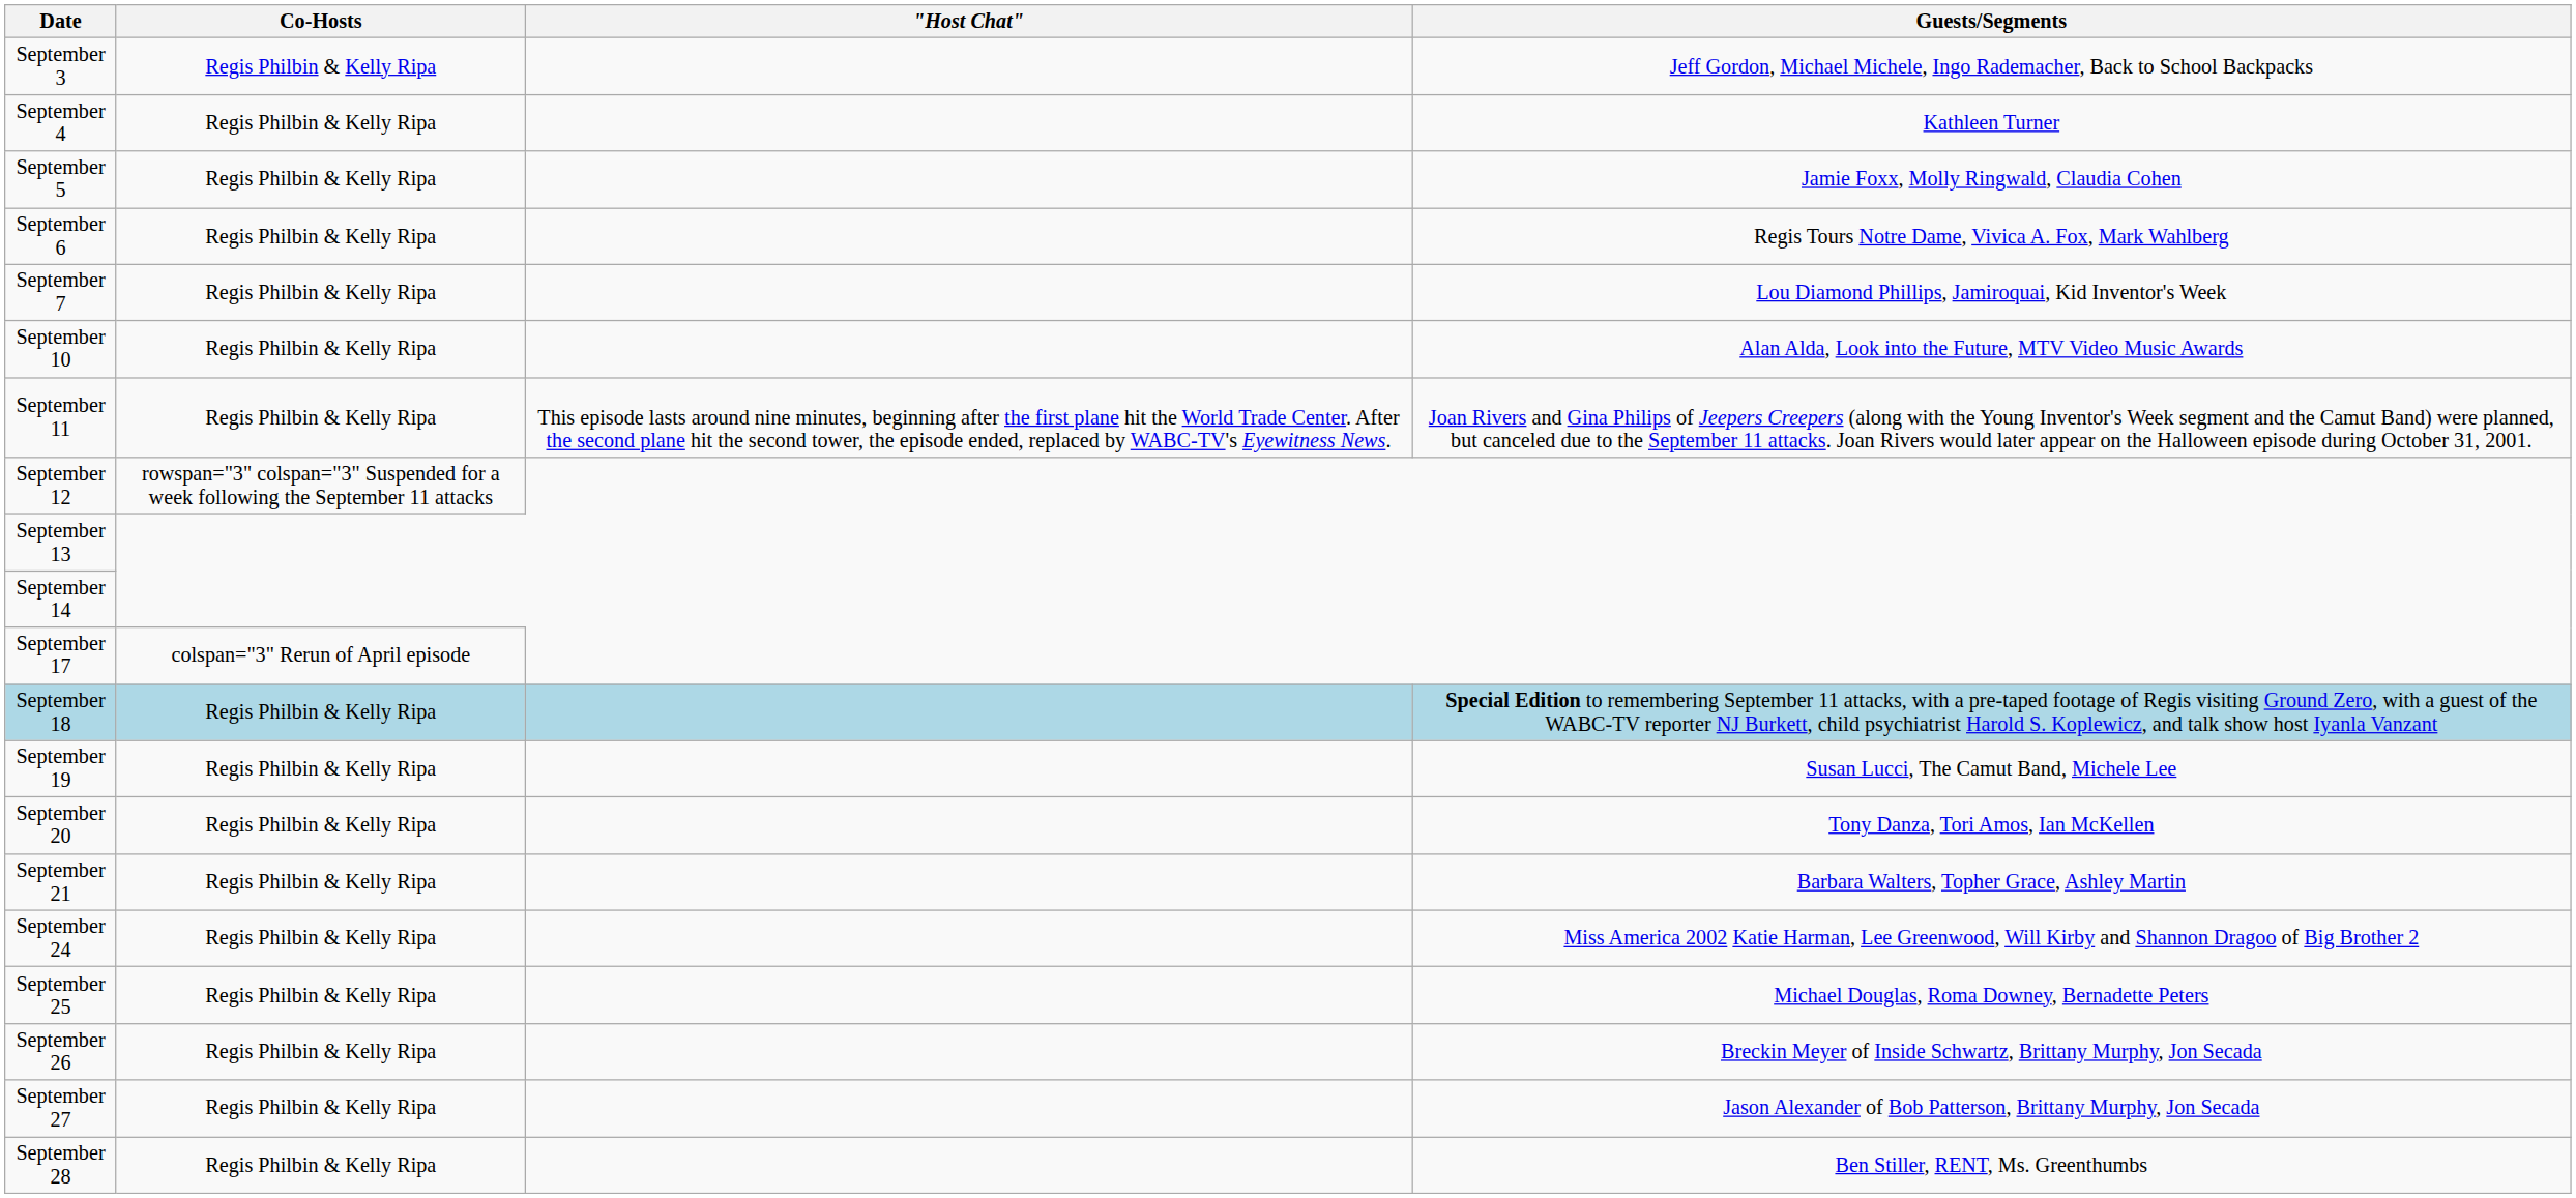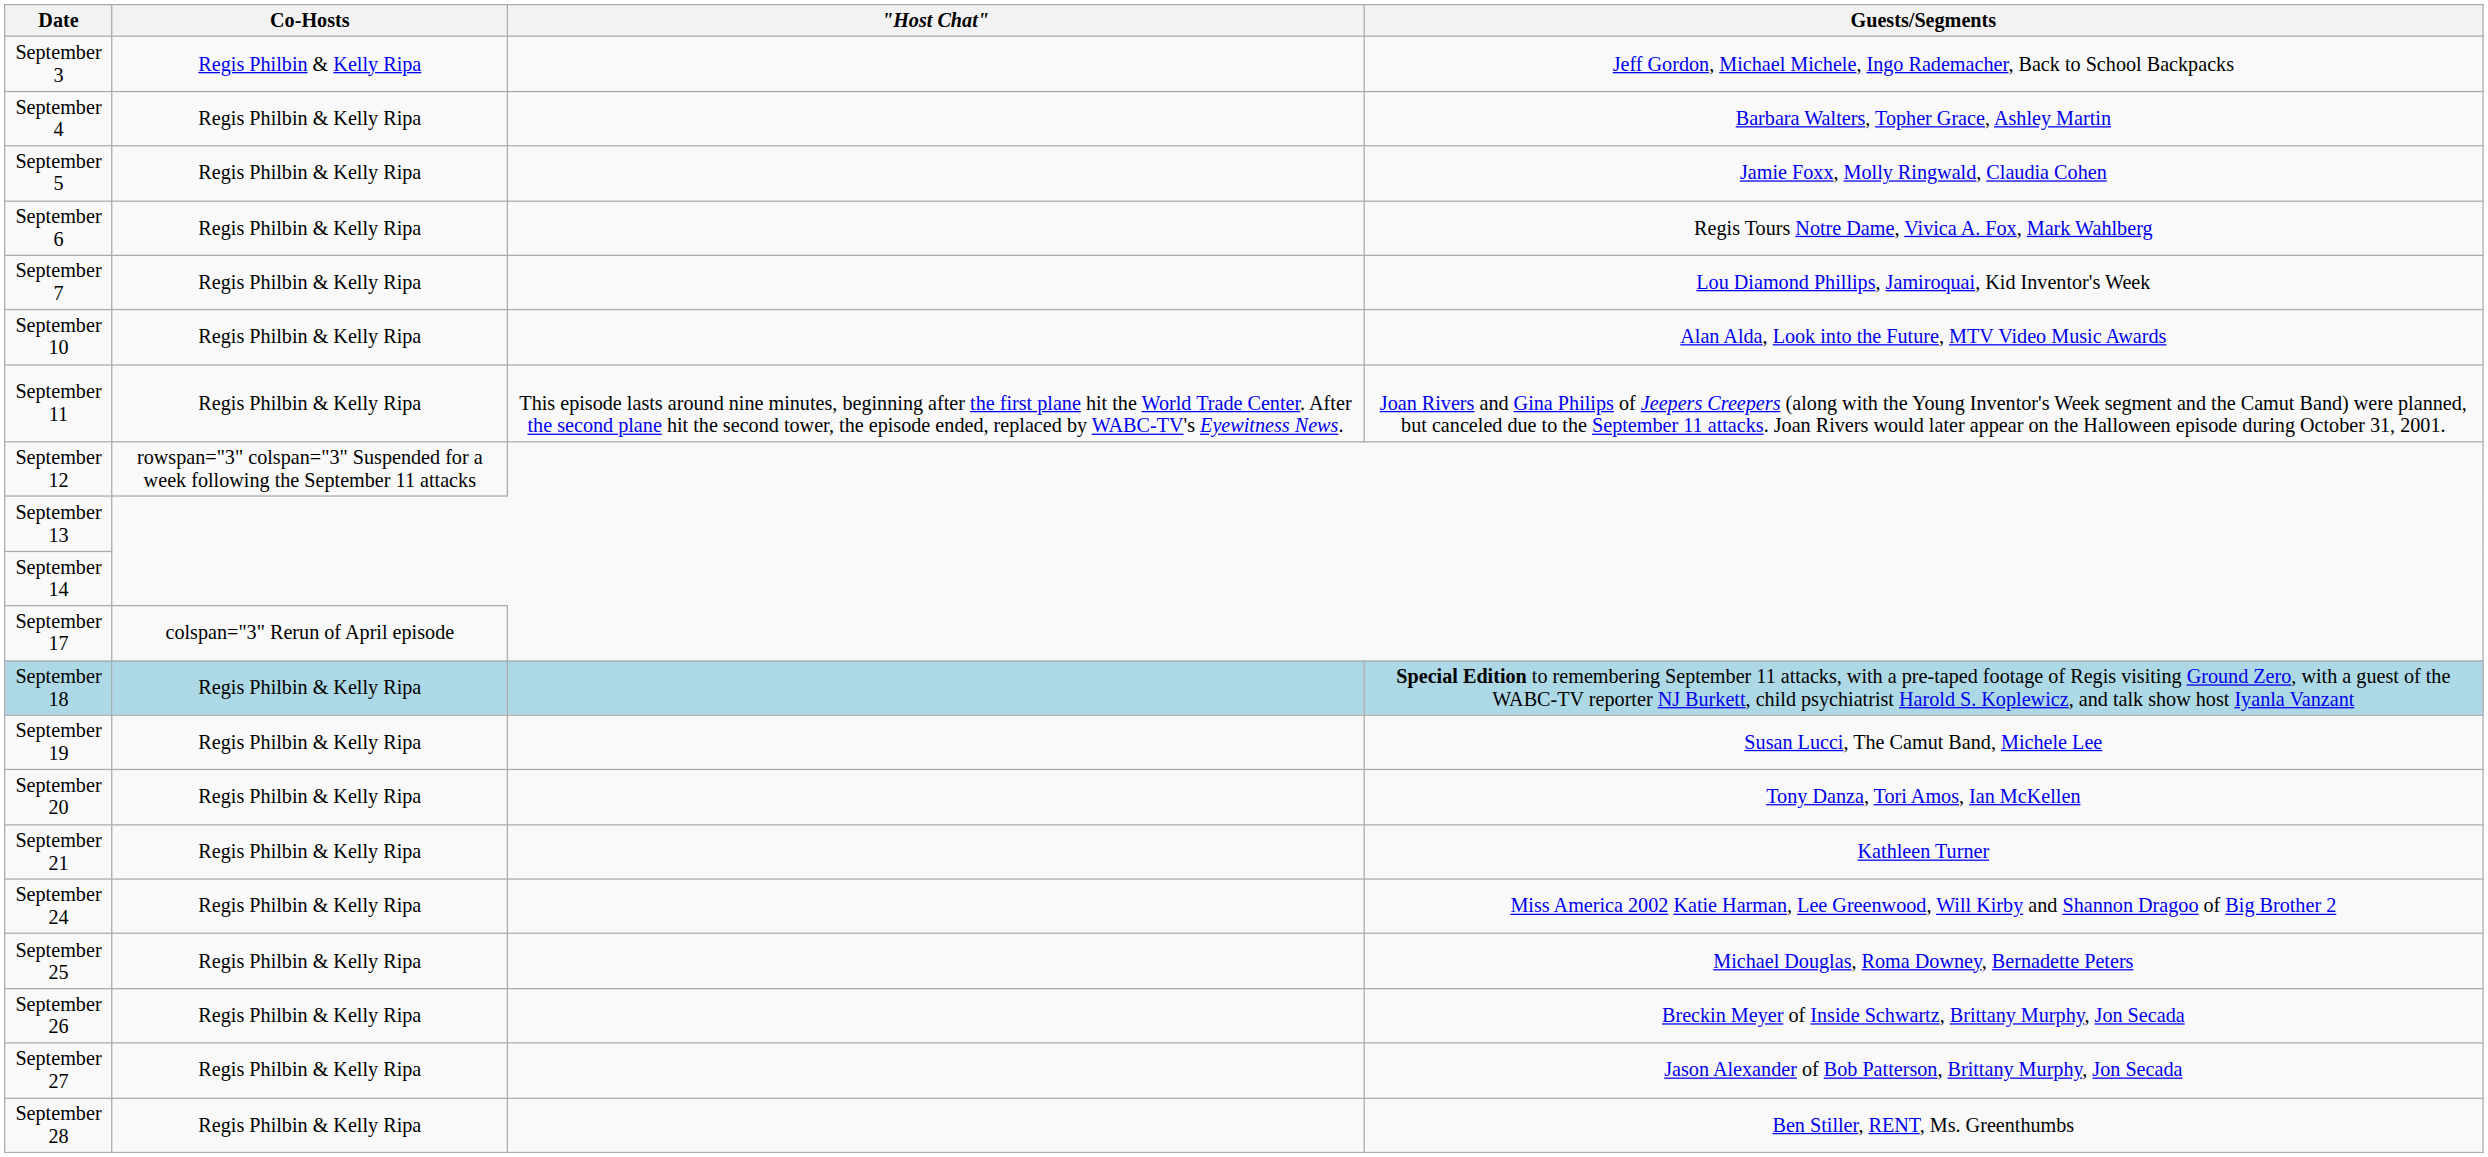September 4 | Guests/Segments: Kathleen Turner -> Barbara Walters, Topher Grace, Ashley Martin
September 21 | Guests/Segments: Barbara Walters, Topher Grace, Ashley Martin -> Kathleen Turner
